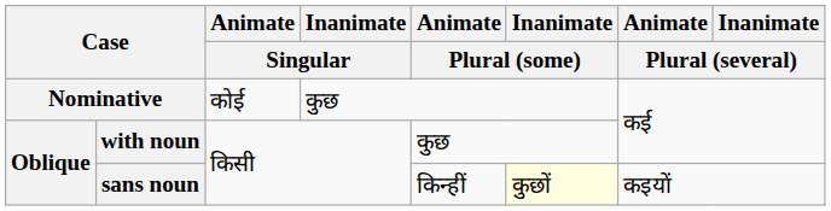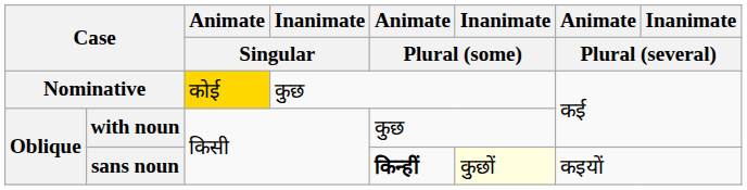Nominative | Animate / Singular: no background -> gold background
sans noun | Animate / Plural (some): normal -> bold
